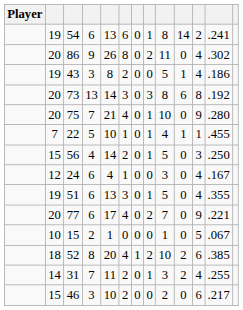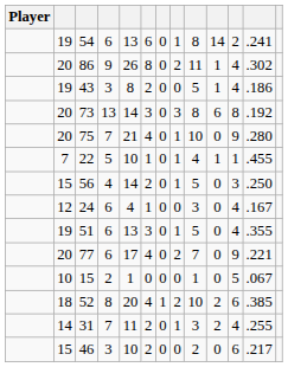86 | column 10: 0 -> 1
